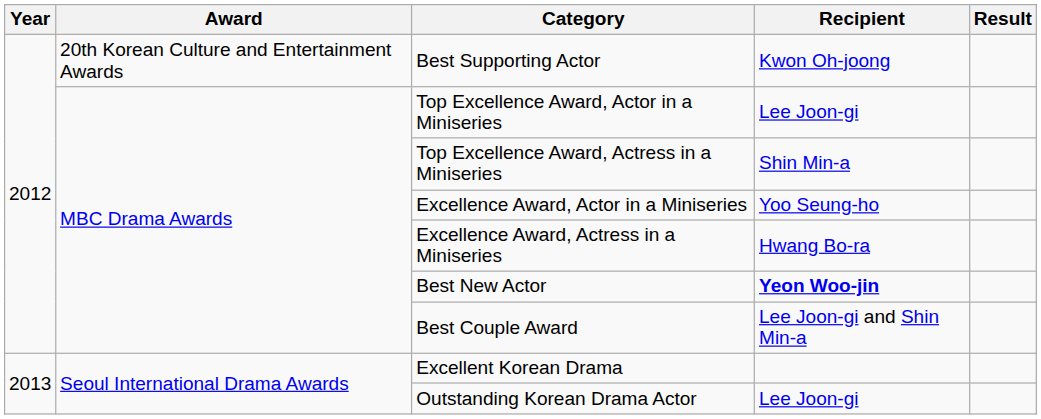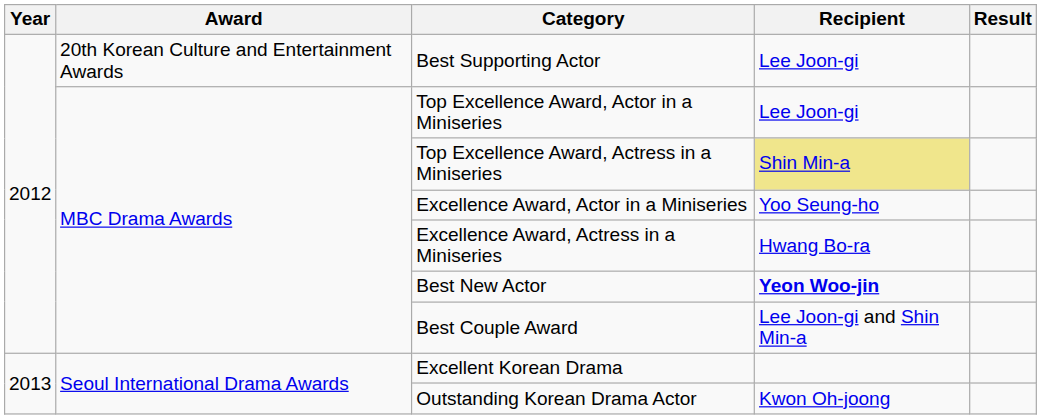Best Supporting Actor | Recipient: Kwon Oh-joong -> Lee Joon-gi
Top Excellence Award, Actress in a Miniseries | Recipient: no background -> khaki background
Outstanding Korean Drama Actor | Recipient: Lee Joon-gi -> Kwon Oh-joong
